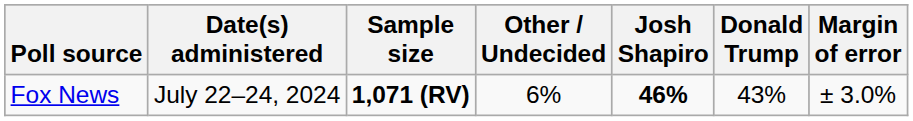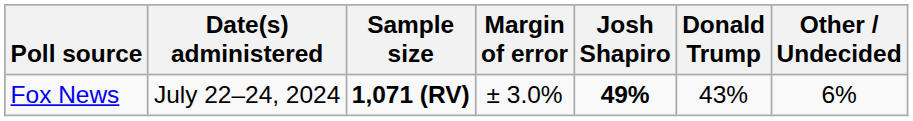columns swapped: Margin of error <-> Other / Undecided
Fox News | Josh Shapiro: 46% -> 49%
